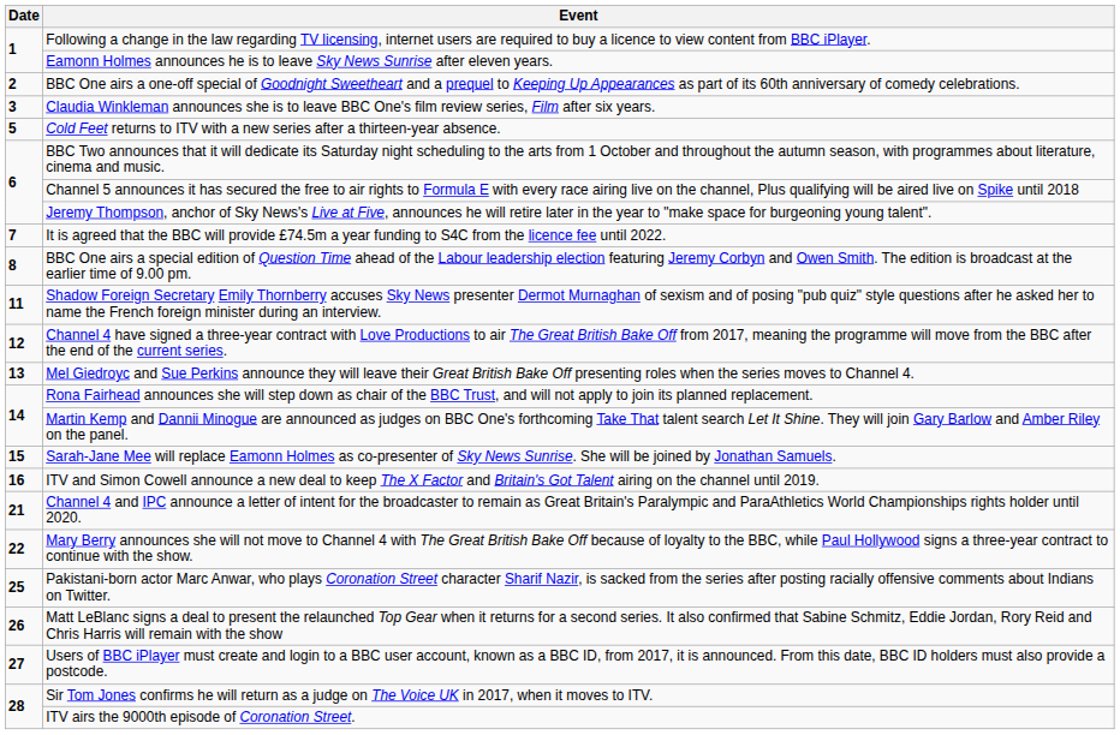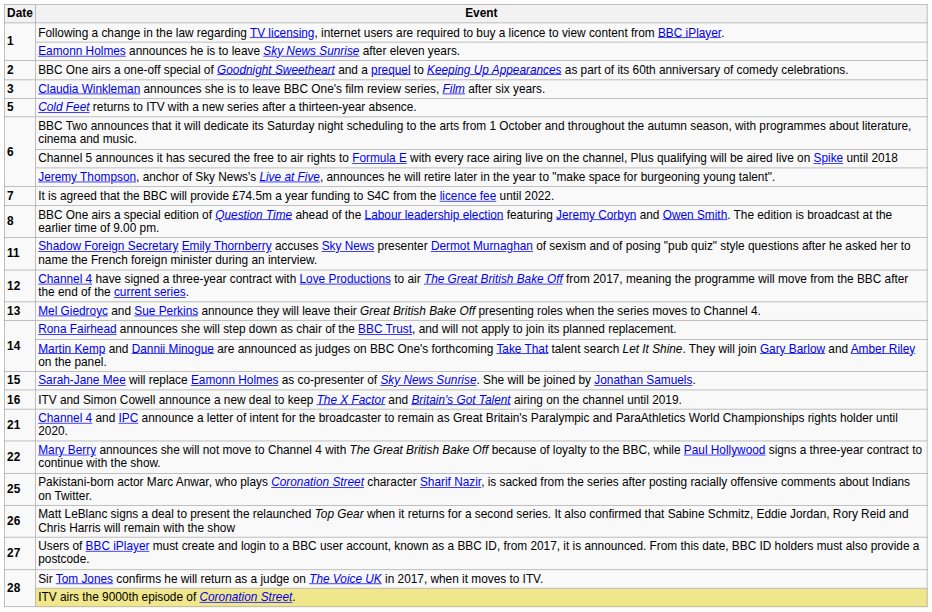ITV airs the 9000th episode of Coronation Street. | Event: no background -> khaki background
